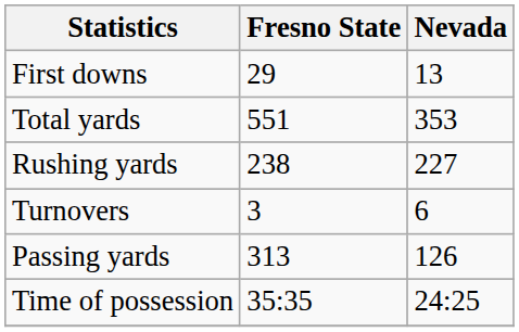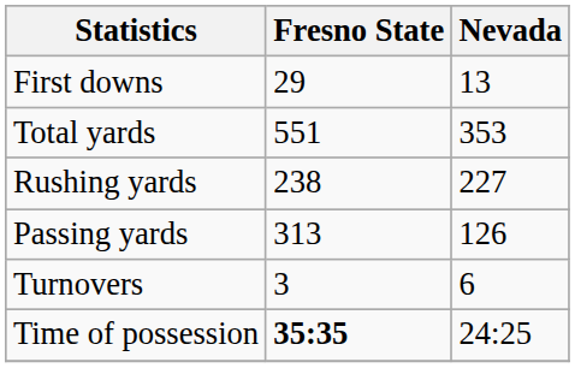rows swapped: Passing yards <-> Turnovers
Time of possession | Fresno State: normal -> bold
